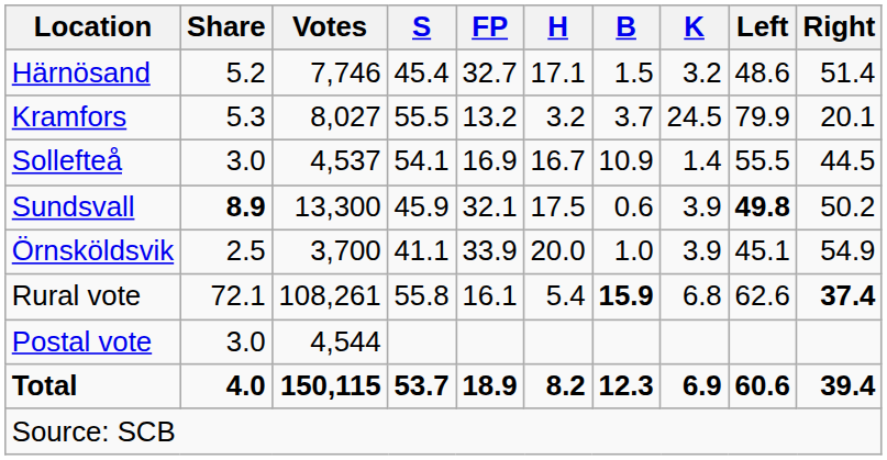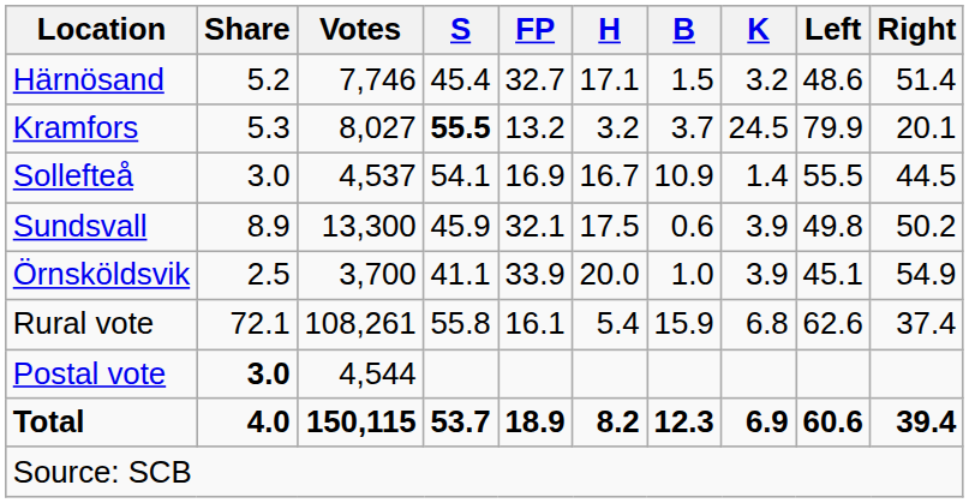Kramfors | S: normal -> bold
Sundsvall | Share: bold -> normal
Sundsvall | Left: bold -> normal
Rural vote | B: bold -> normal
Rural vote | Right: bold -> normal
Postal vote | Share: normal -> bold
